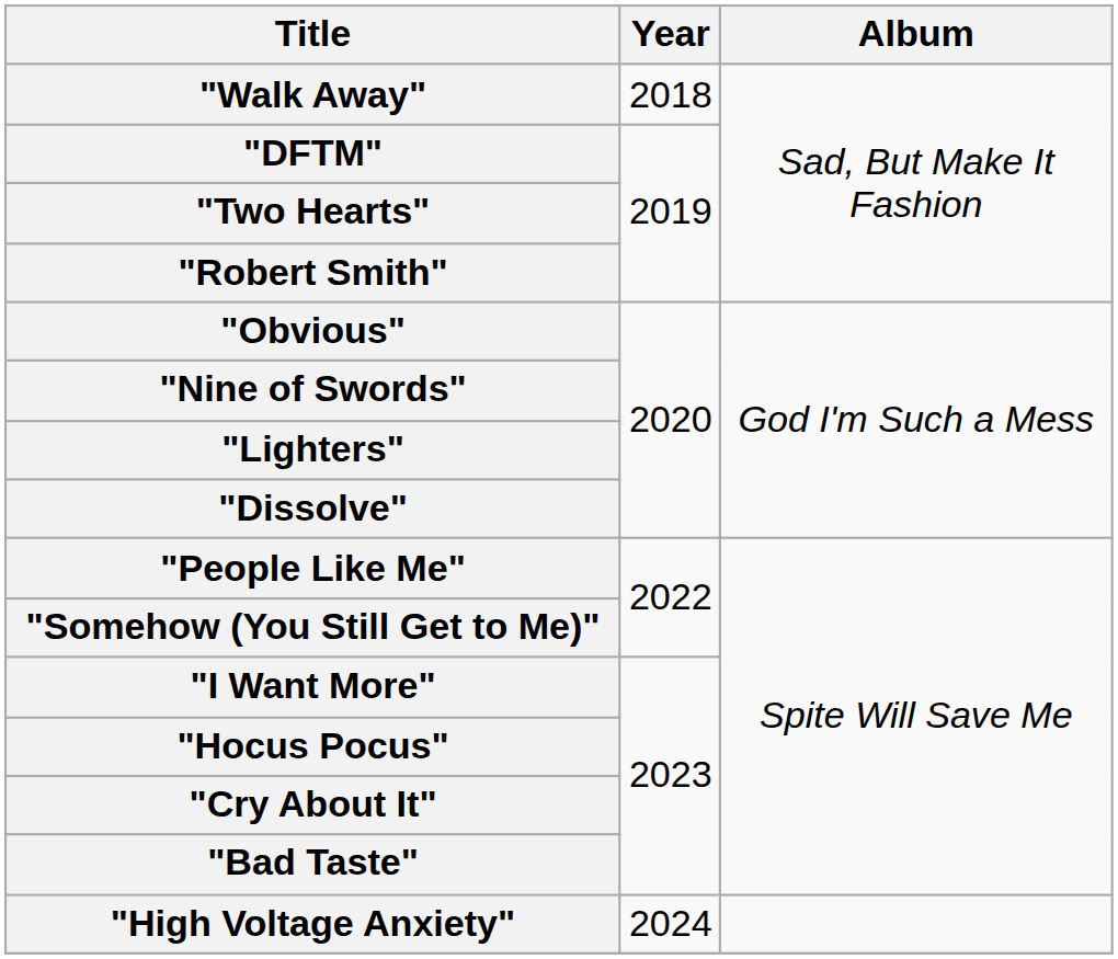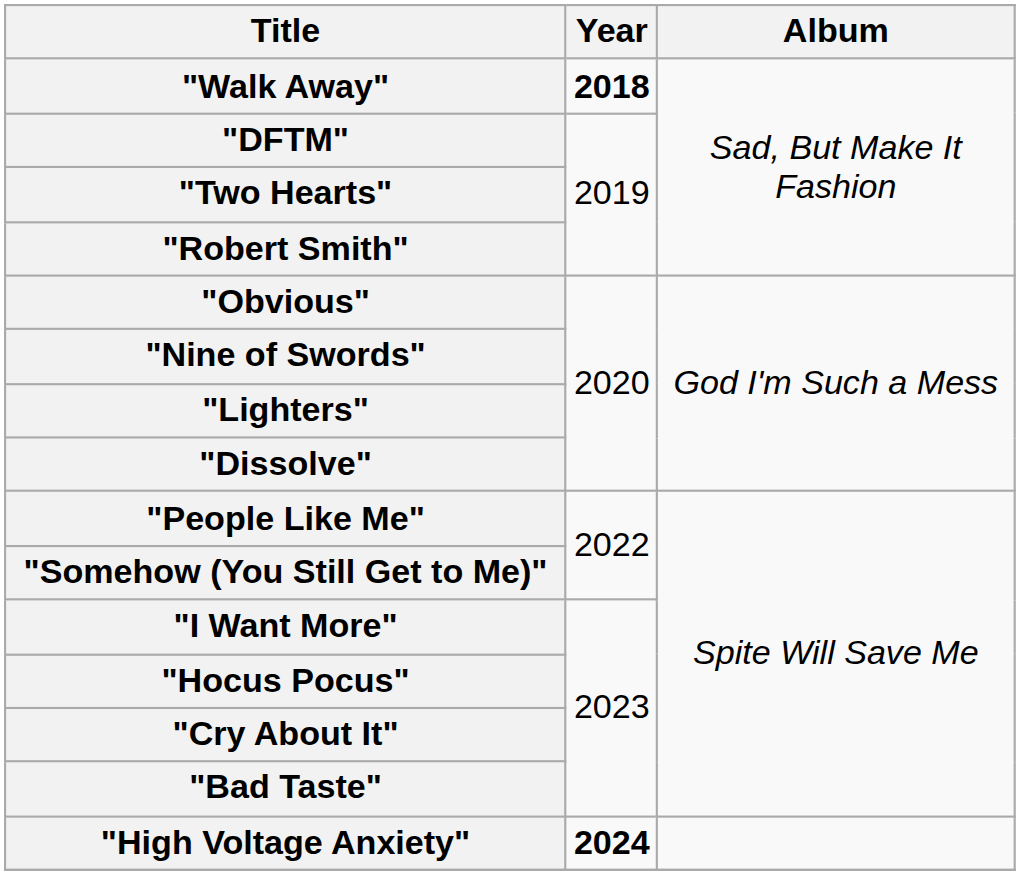"Walk Away" | Year: normal -> bold
"High Voltage Anxiety" | Year: normal -> bold
